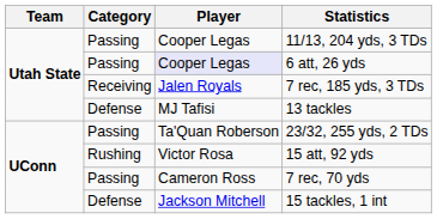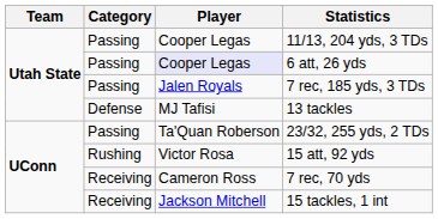7 rec, 185 yds, 3 TDs | Category: Receiving -> Passing
7 rec, 70 yds | Category: Passing -> Receiving
15 tackles, 1 int | Category: Defense -> Receiving
